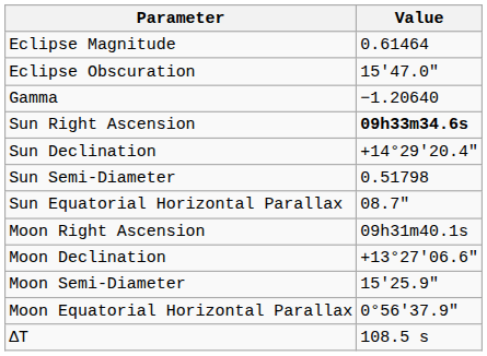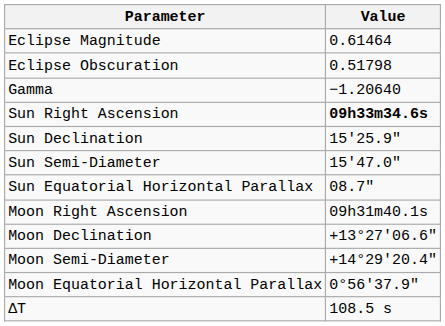Eclipse Obscuration | Value: 15'47.0" -> 0.51798
Sun Declination | Value: +14°29'20.4" -> 15'25.9"
Sun Semi-Diameter | Value: 0.51798 -> 15'47.0"
Moon Semi-Diameter | Value: 15'25.9" -> +14°29'20.4"
